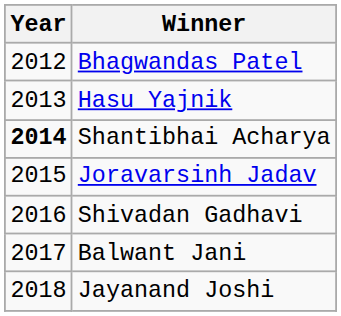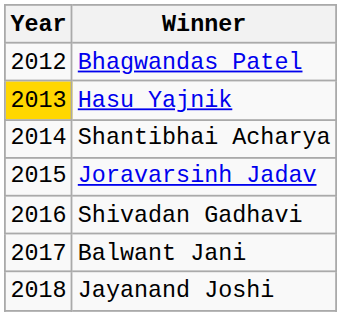Hasu Yajnik | Year: no background -> gold background
Shantibhai Acharya | Year: bold -> normal
